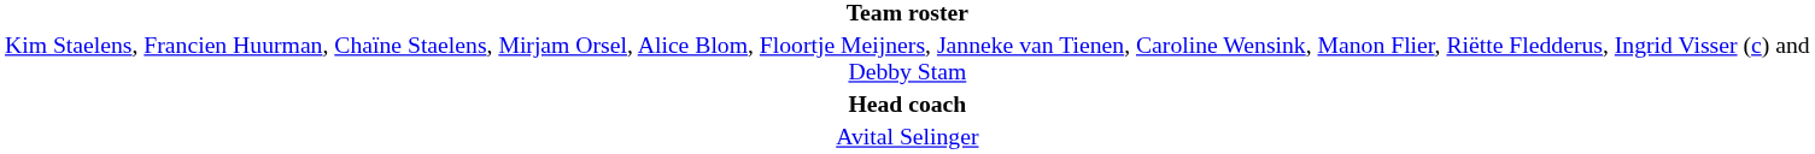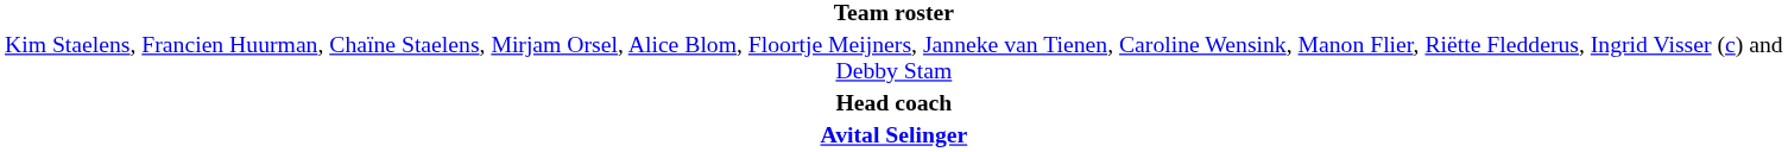row 4 | column 1: normal -> bold
